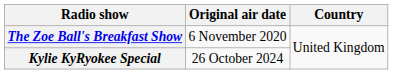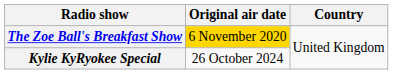The Zoe Ball's Breakfast Show | Original air date: no background -> gold background
